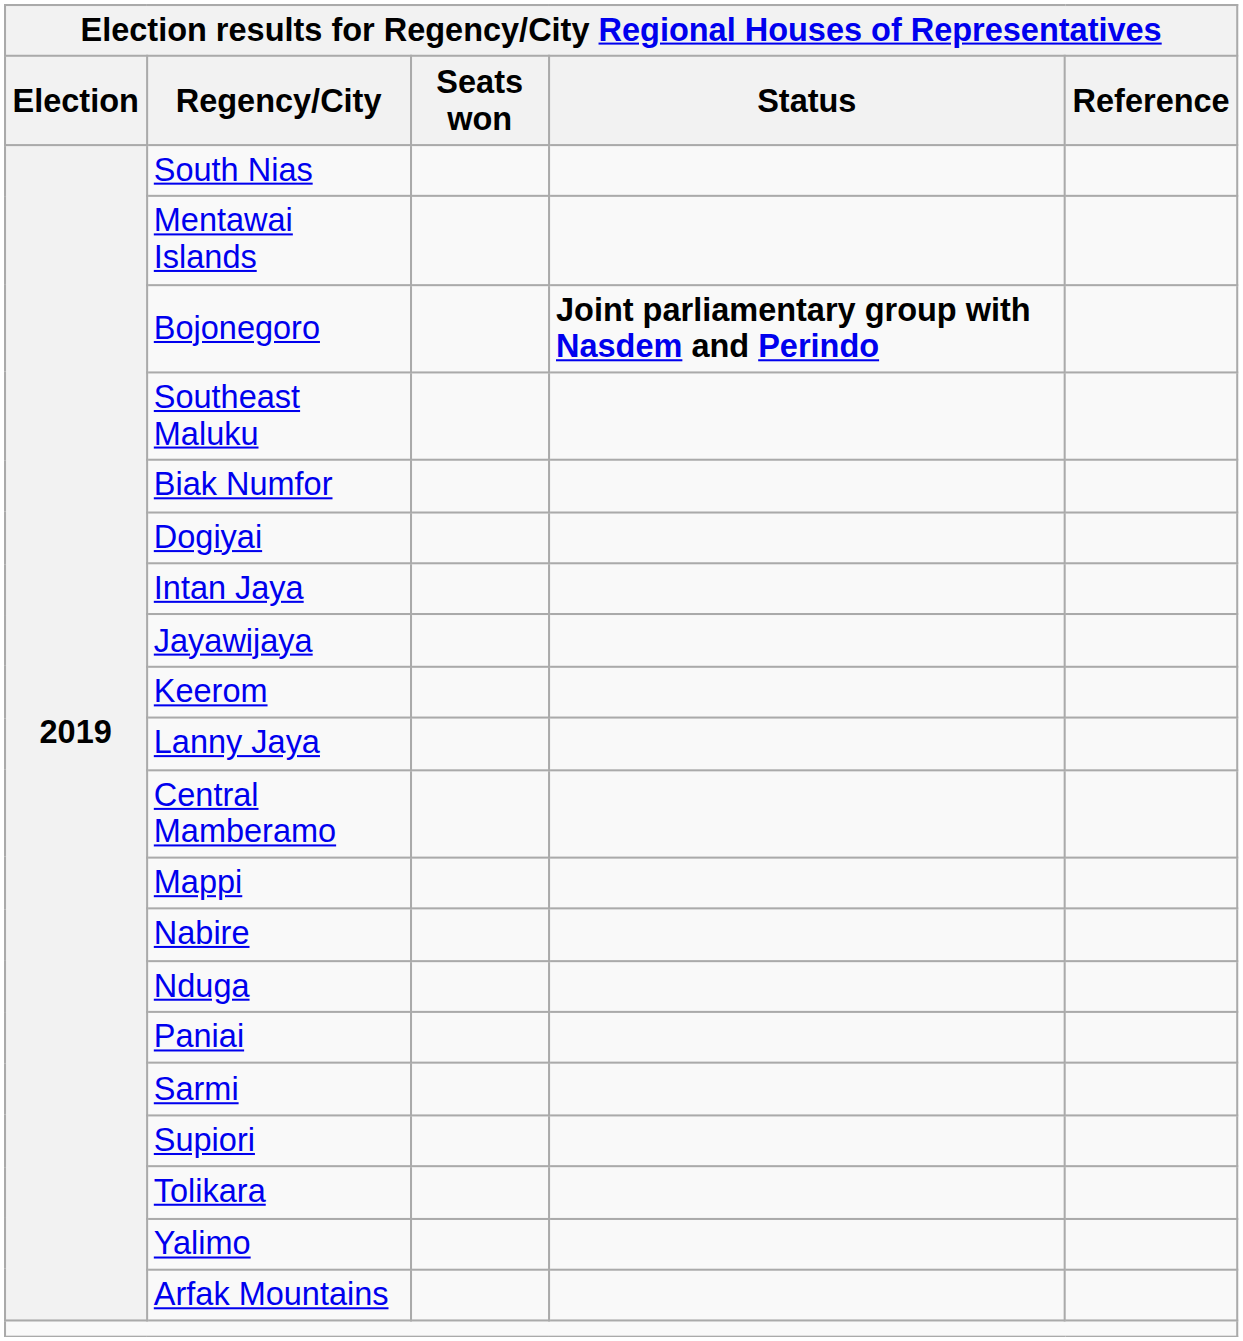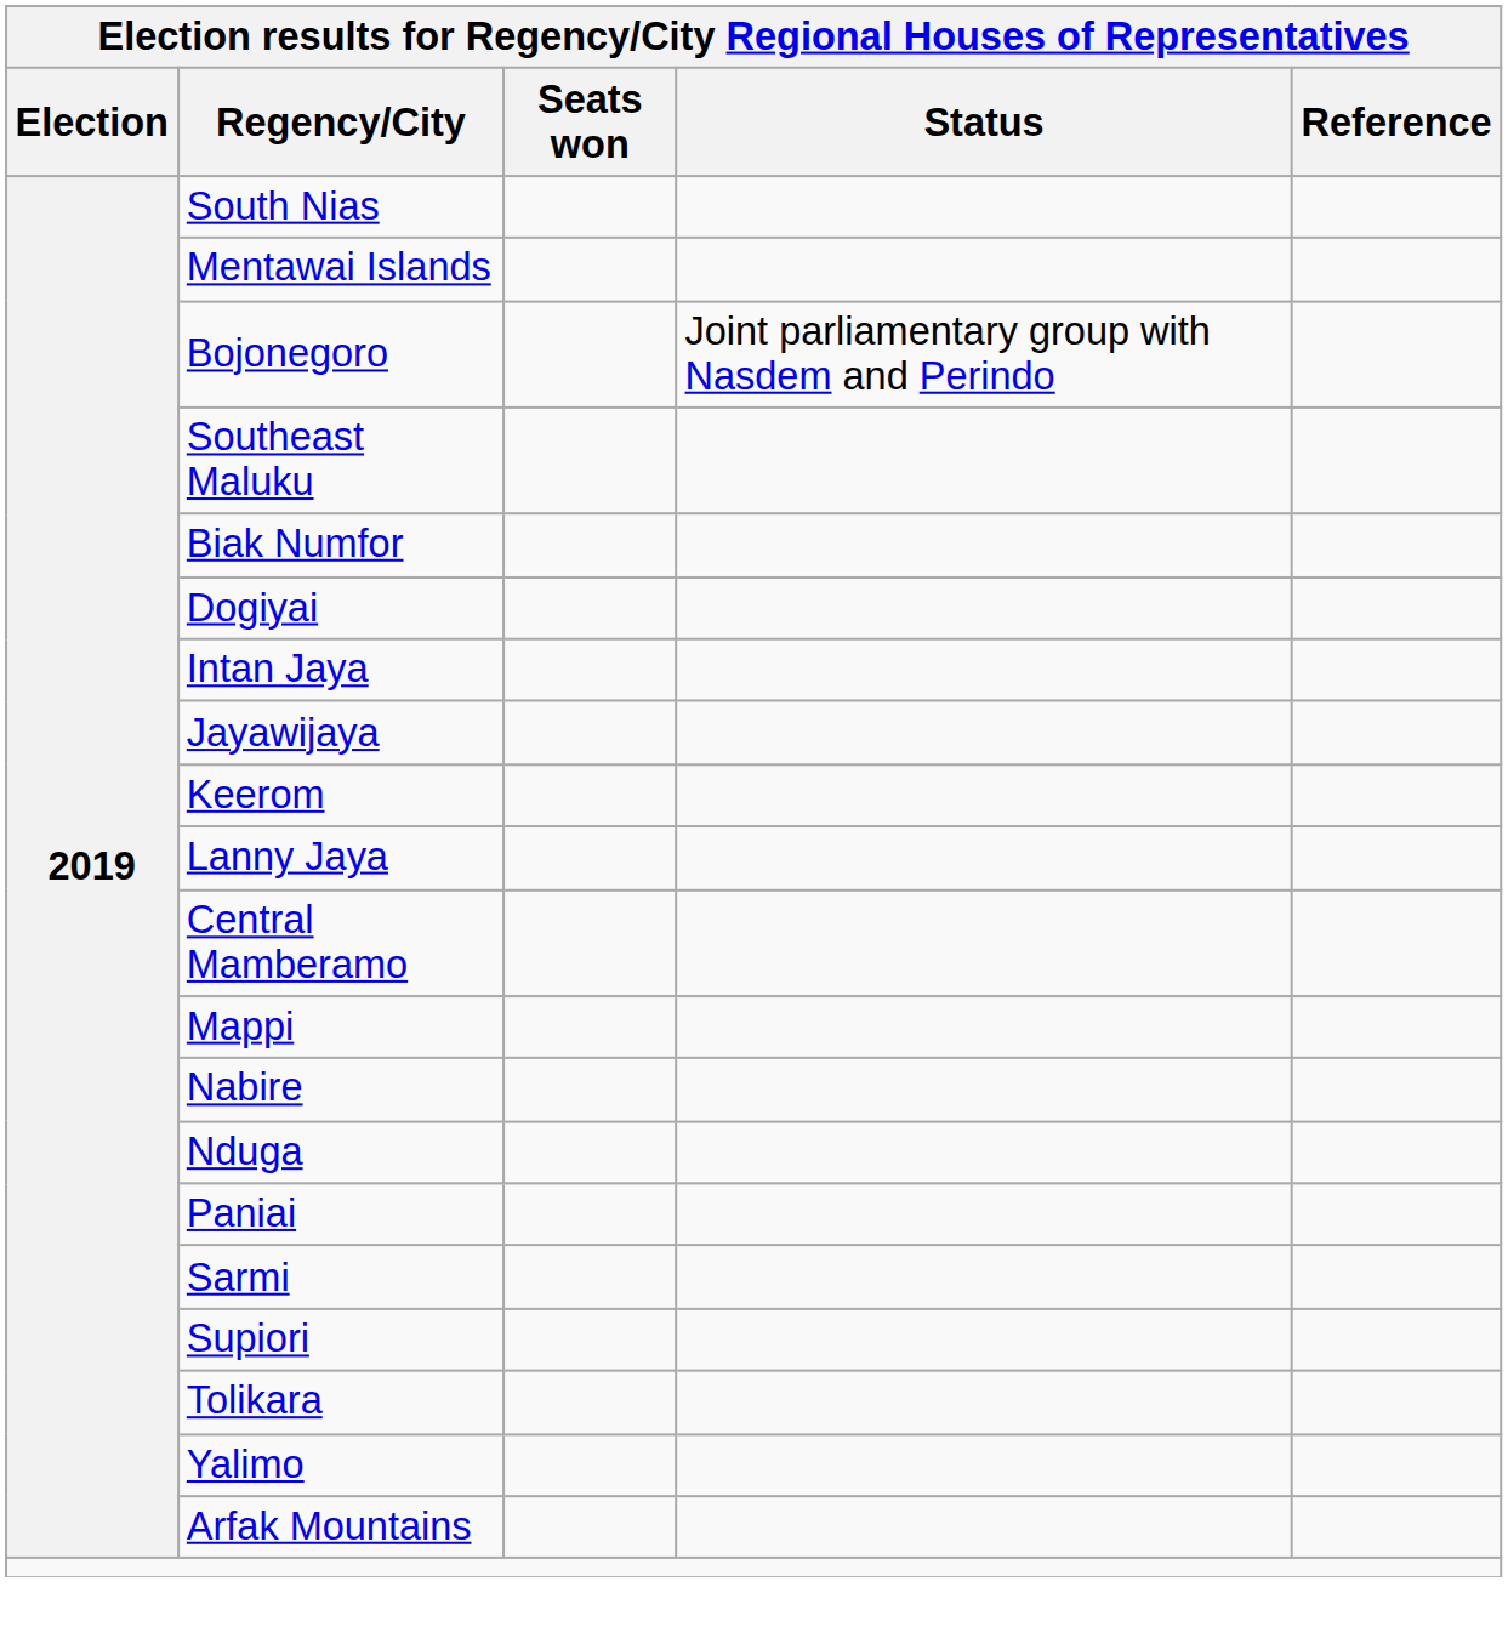Bojonegoro | Status: bold -> normal
